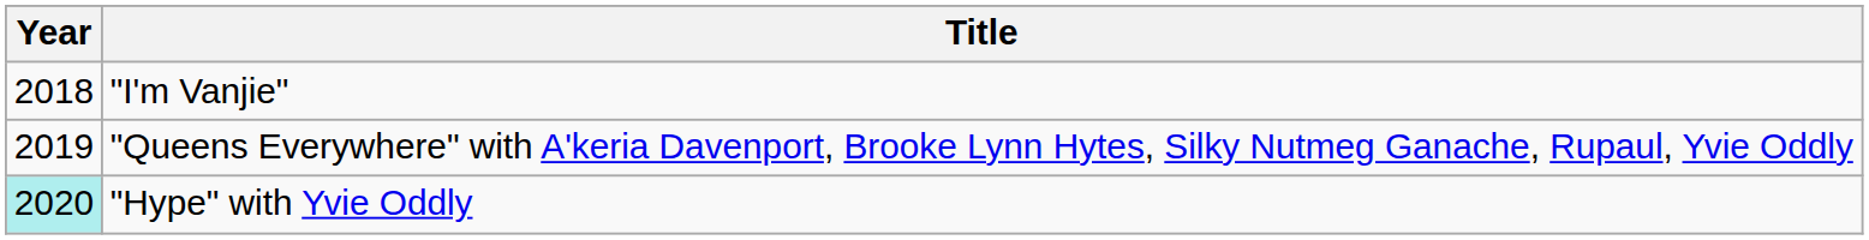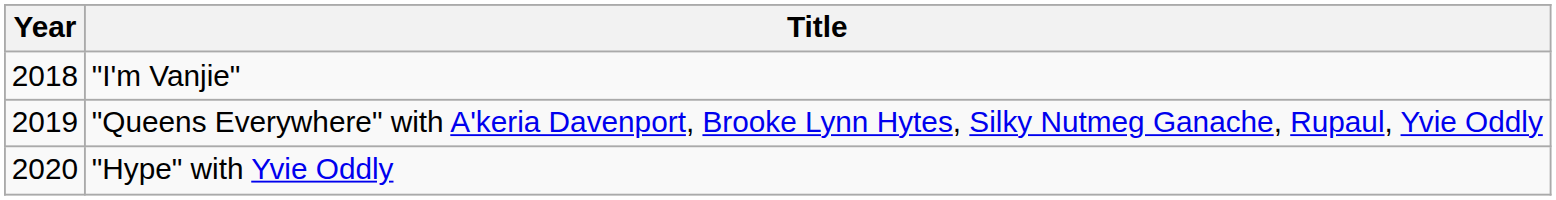"Hype" with Yvie Oddly | Year: paleturquoise background -> no background
